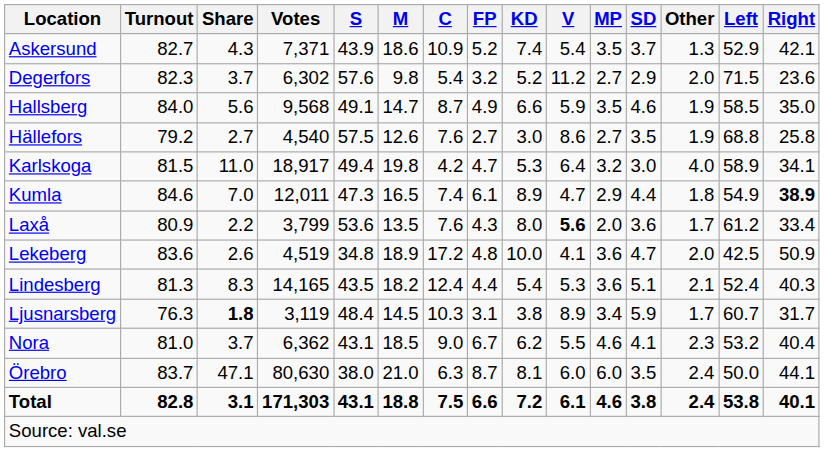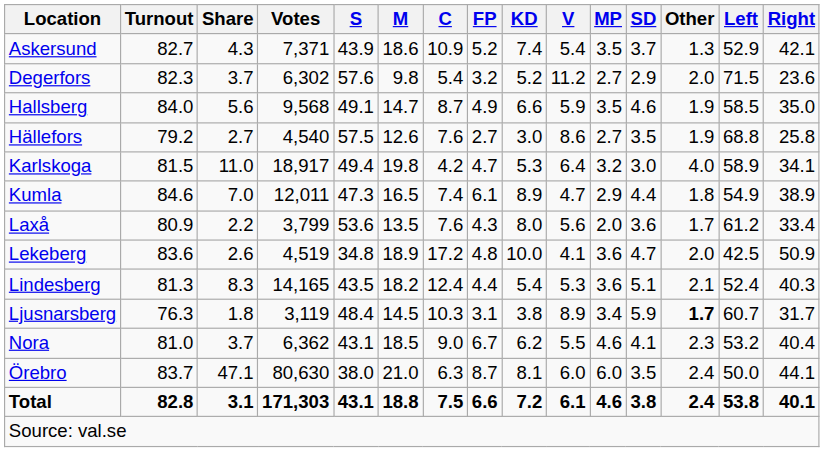Kumla | Right: bold -> normal
Laxå | V: bold -> normal
Ljusnarsberg | Share: bold -> normal
Ljusnarsberg | Other: normal -> bold
